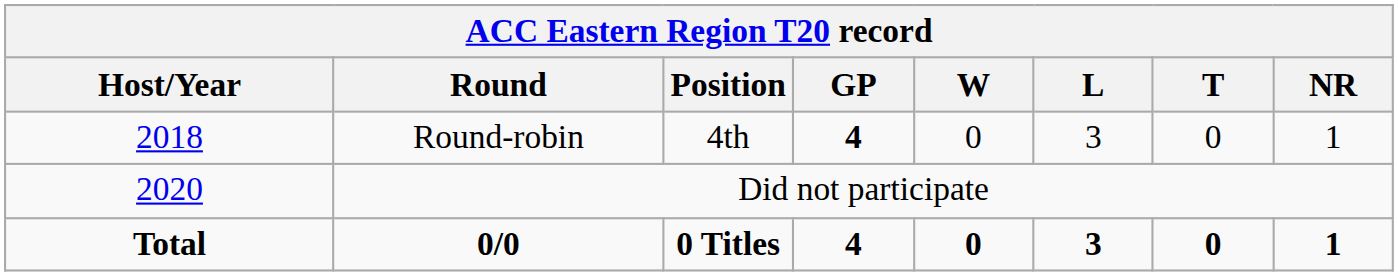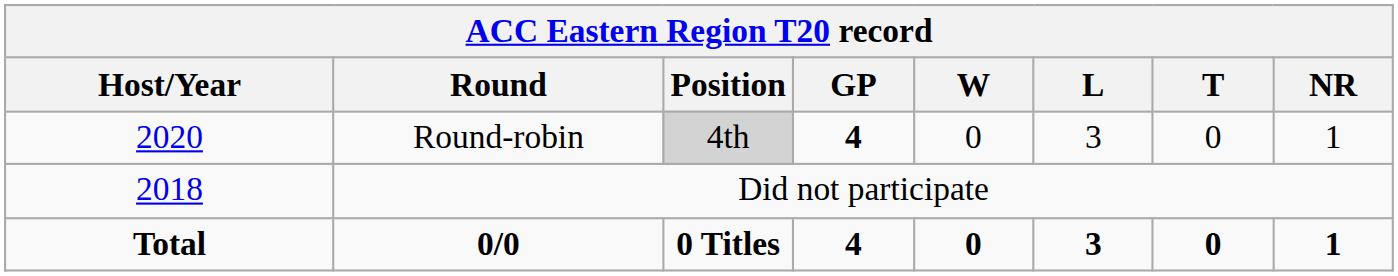Round-robin | ACC Eastern Region T20 record / Host/Year: 2018 -> 2020
Round-robin | ACC Eastern Region T20 record / Position: no background -> lightgrey background
Did not participate | ACC Eastern Region T20 record / Host/Year: 2020 -> 2018
